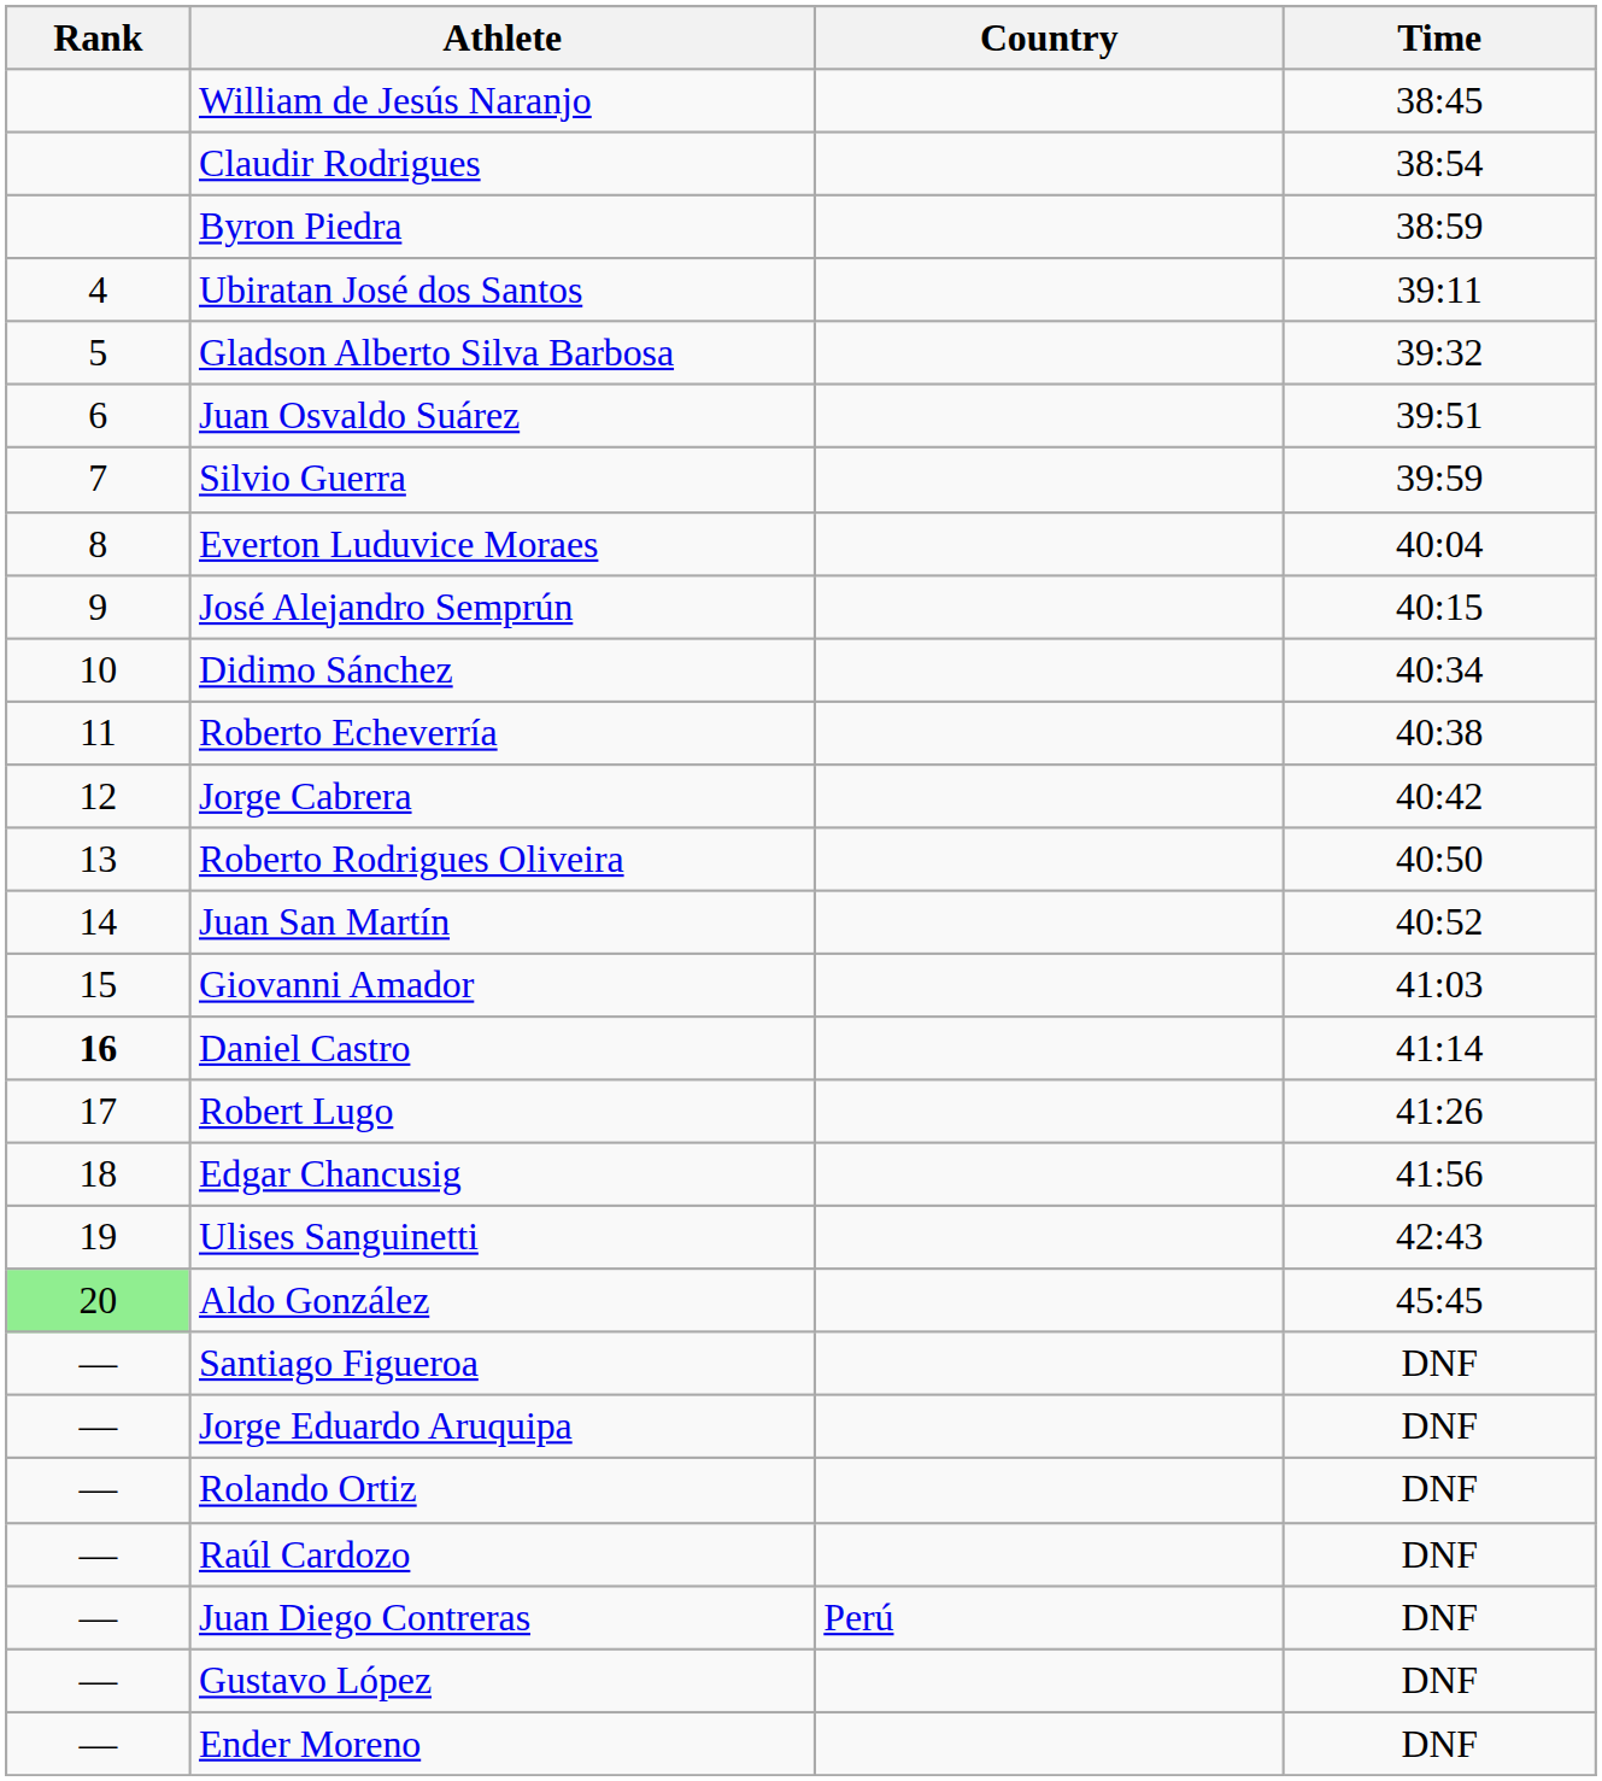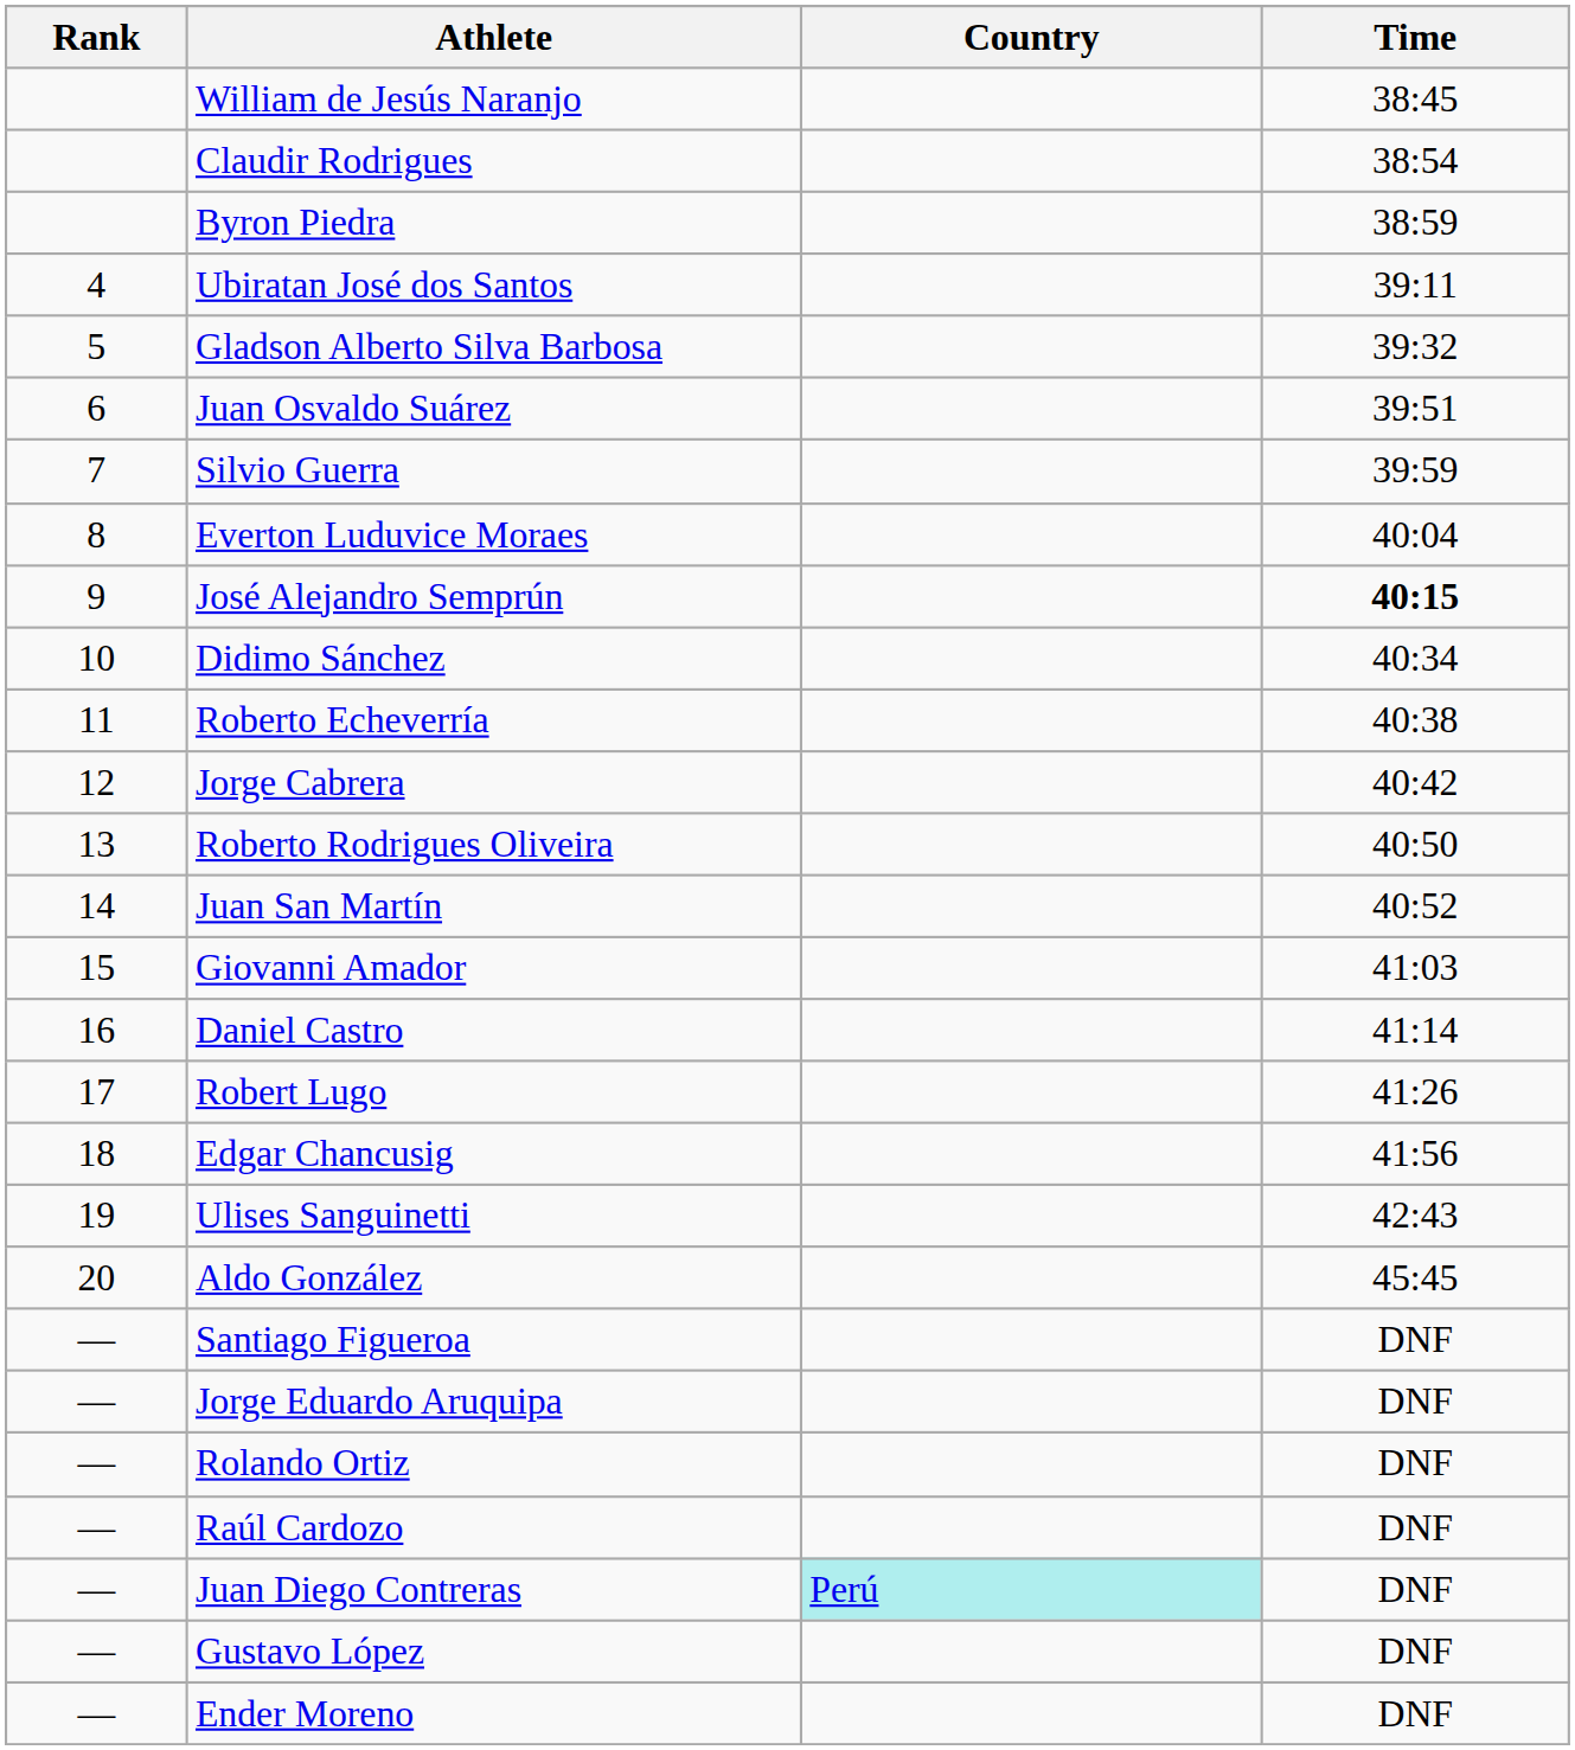José Alejandro Semprún | Time: normal -> bold
Daniel Castro | Rank: bold -> normal
Aldo González | Rank: lightgreen background -> no background
Juan Diego Contreras | Country: no background -> paleturquoise background
